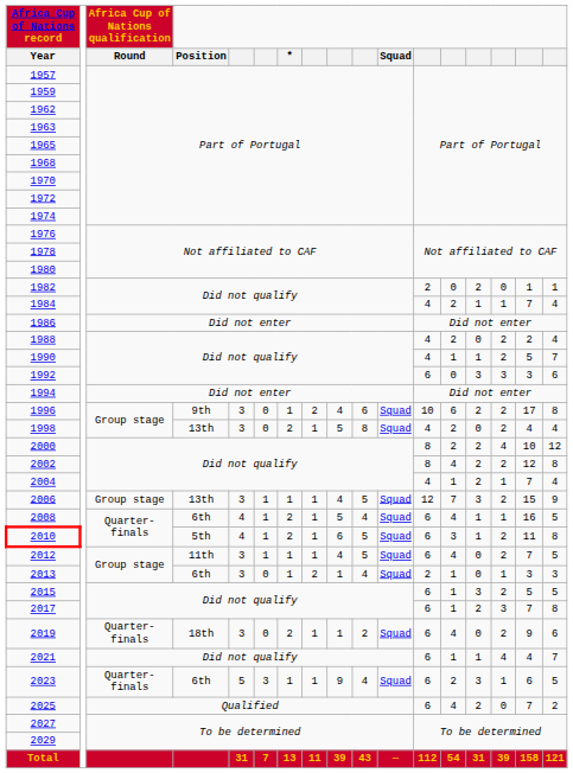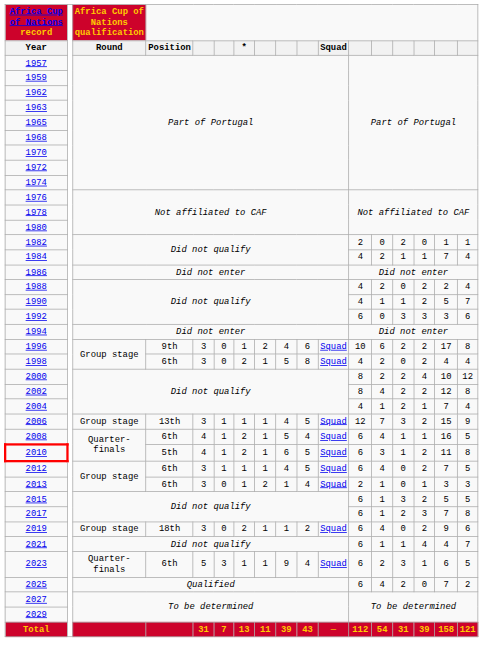1998 | Position: 13th -> 6th
2012 | Position: 11th -> 6th
2019 | Africa Cup of Nations qualification / Round: Quarter-finals -> Group stage
